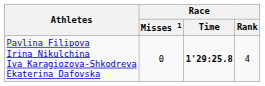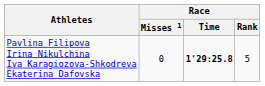row 3 | Race / Rank: 4 -> 5
